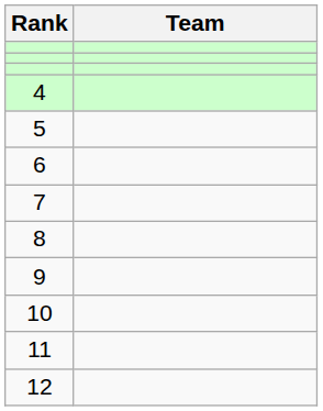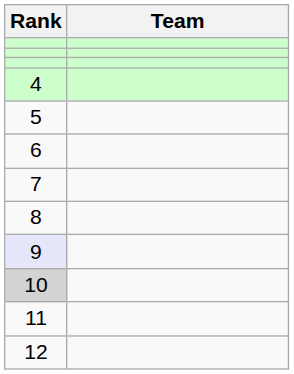row 10 | Rank: no background -> lavender background
row 11 | Rank: no background -> lightgrey background
